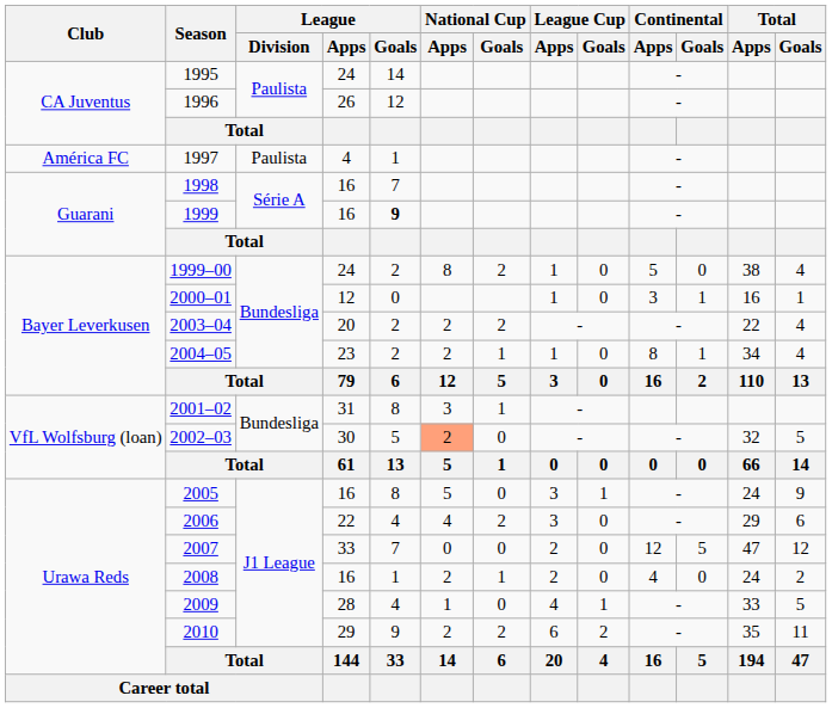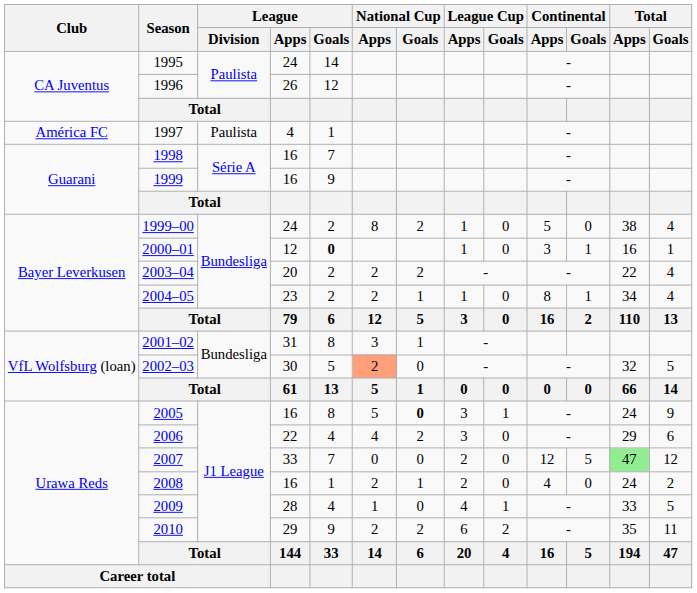1999 | League / Goals: bold -> normal
2000–01 | League / Goals: normal -> bold
2005 | National Cup / Goals: normal -> bold
2007 | Total / Apps: no background -> lightgreen background
